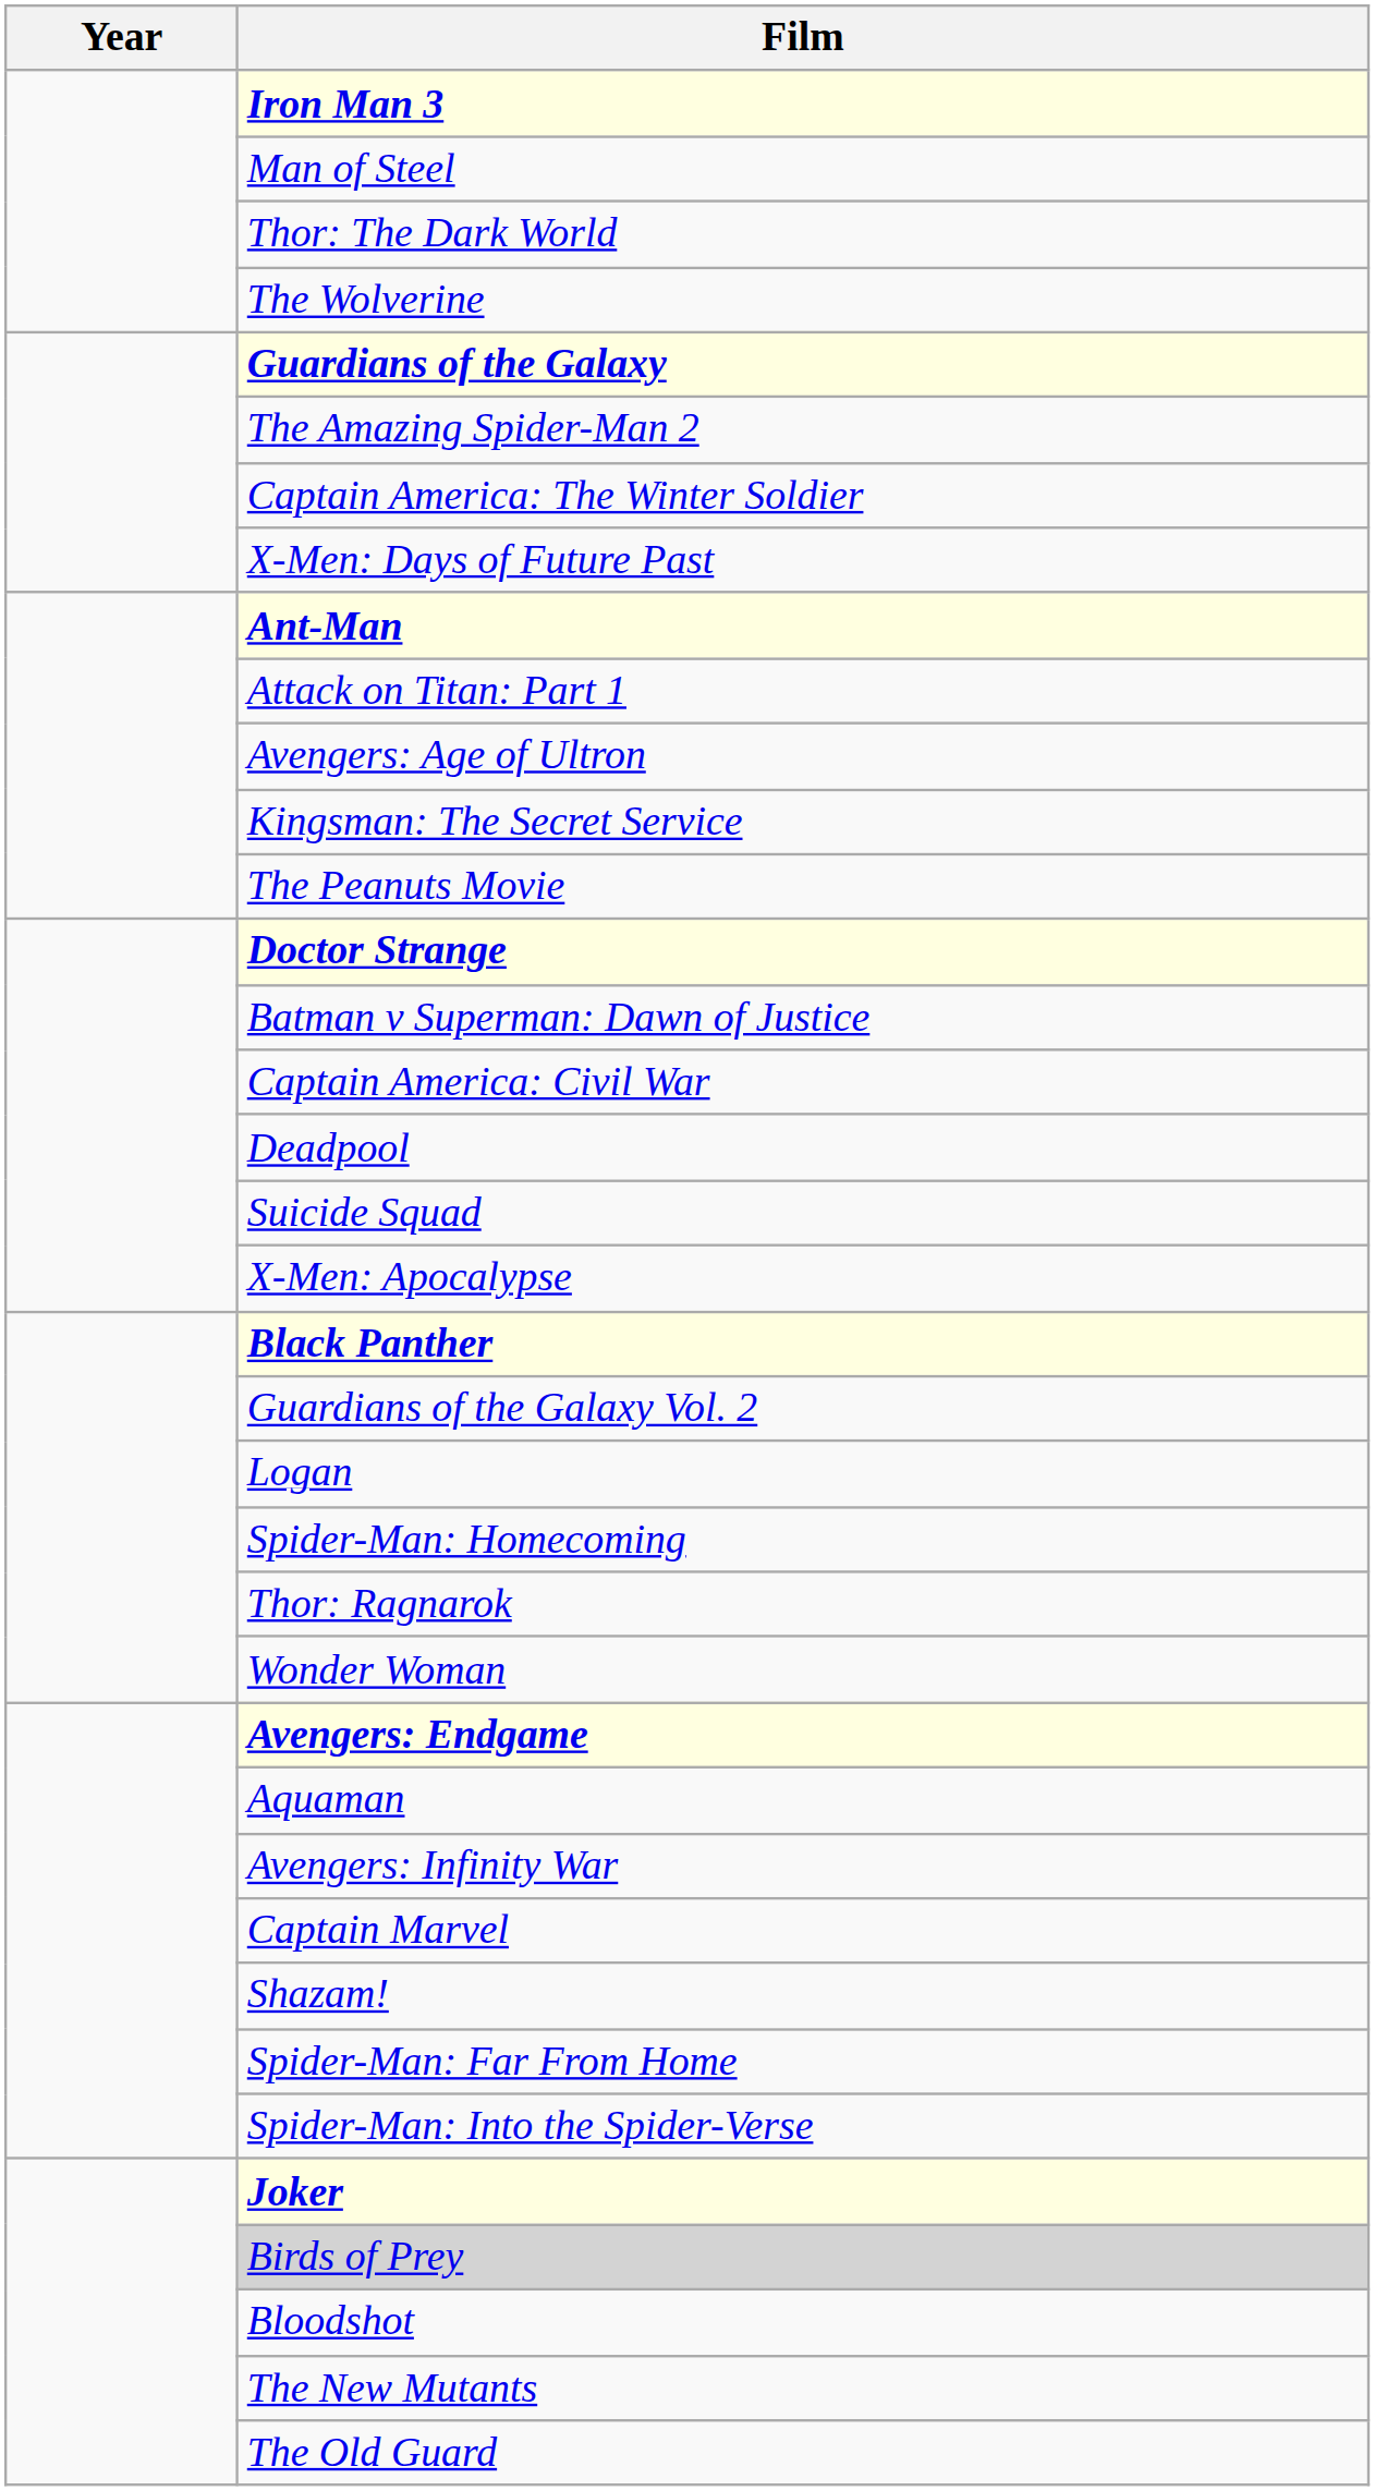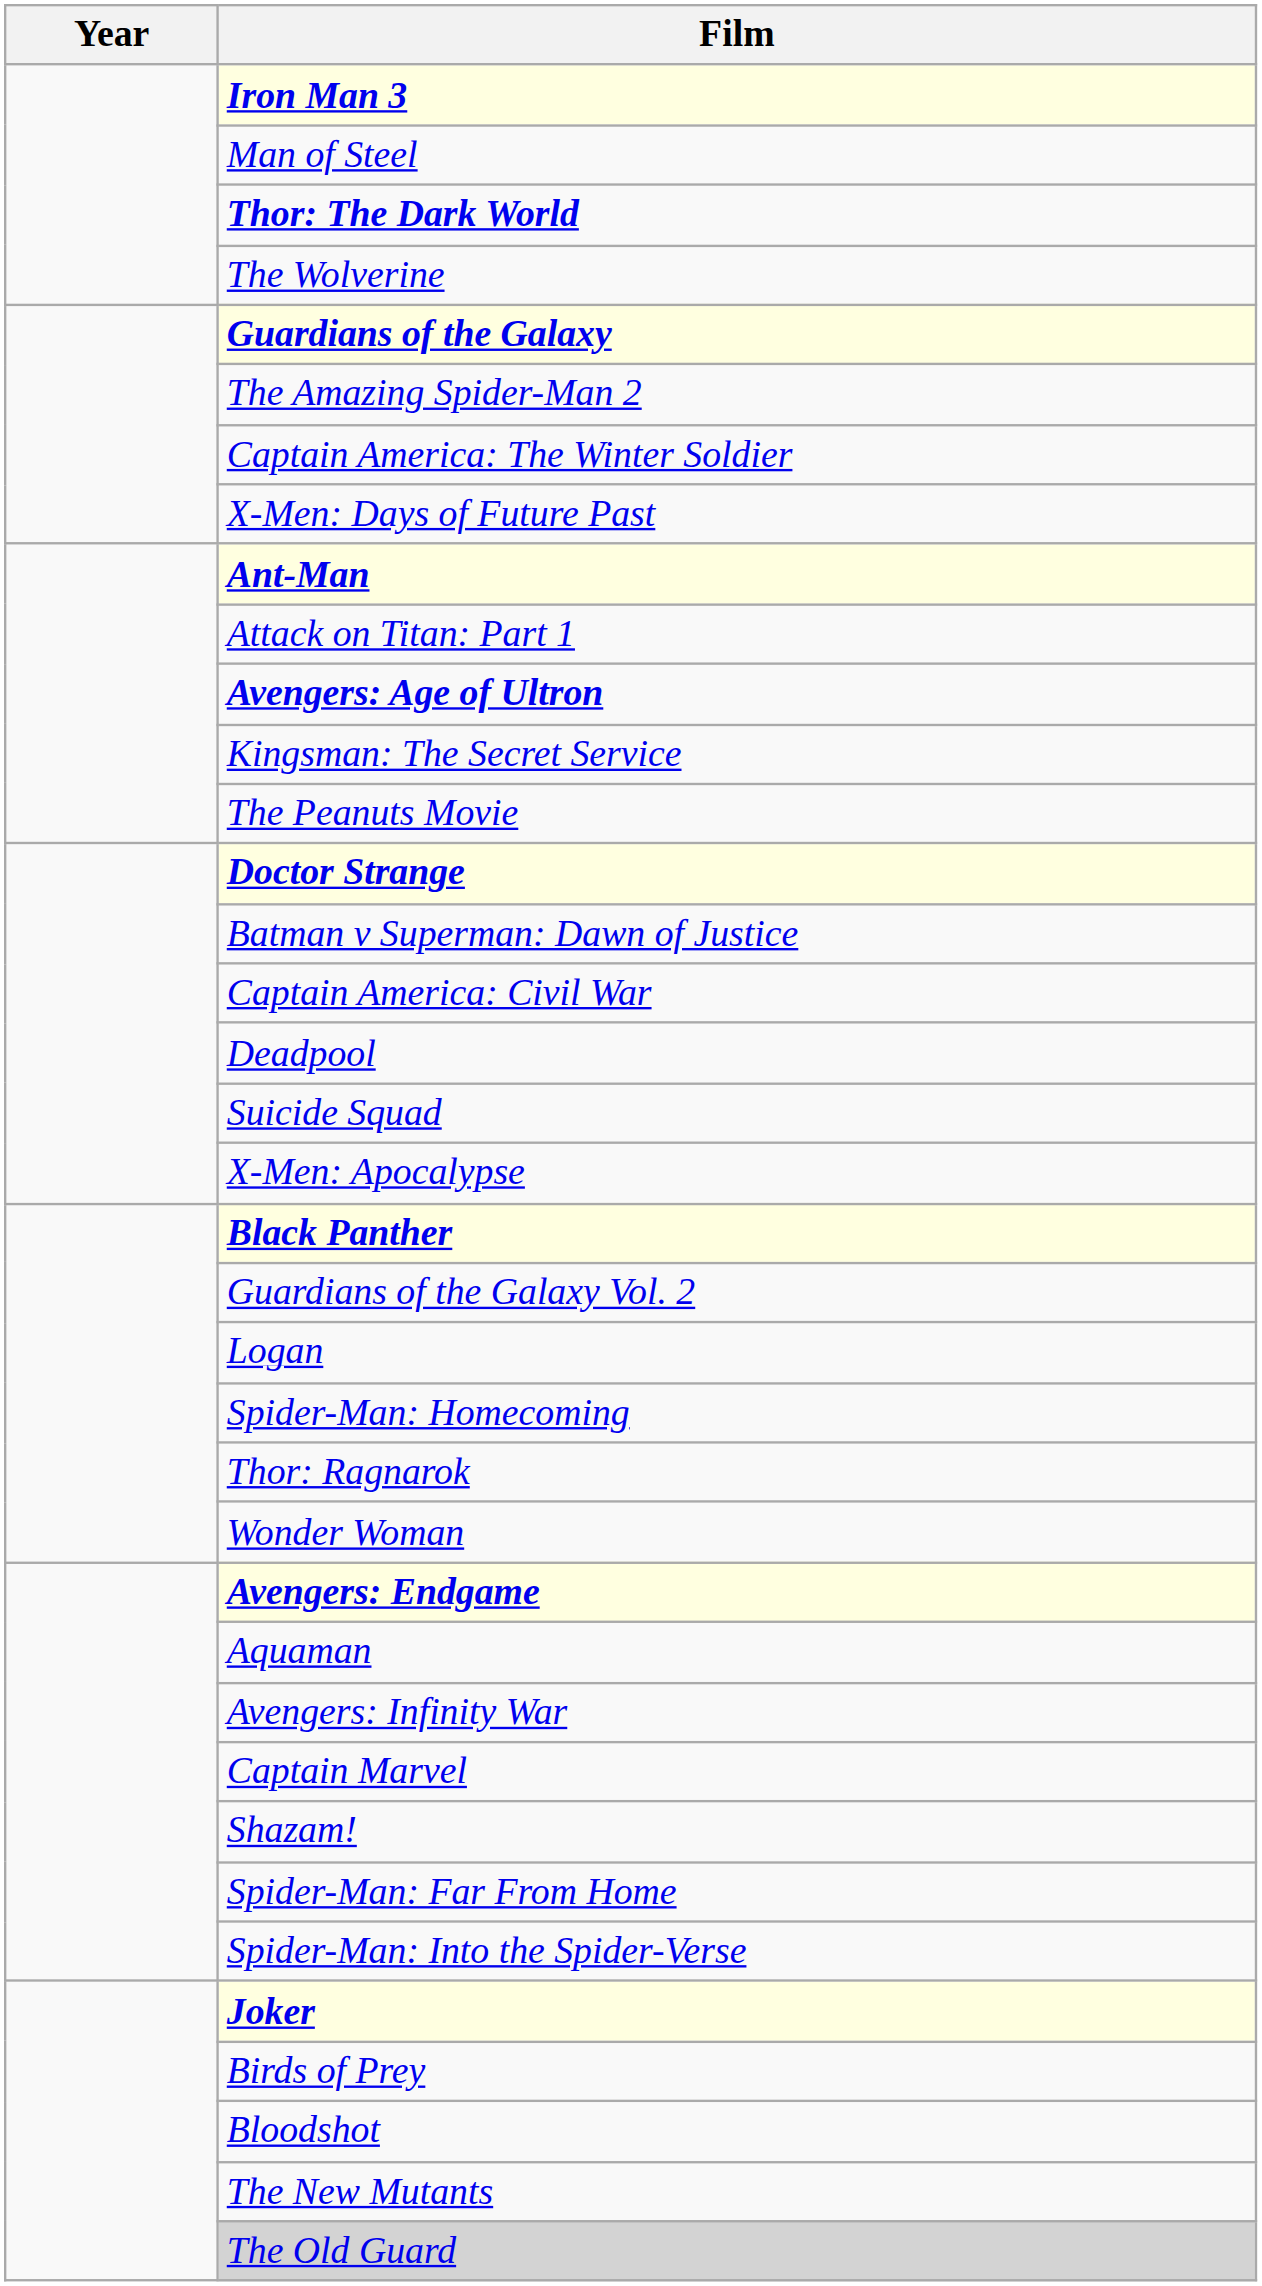Thor: The Dark World | Film: normal -> bold
Avengers: Age of Ultron | Film: normal -> bold
Birds of Prey | Film: lightgrey background -> no background
The Old Guard | Film: no background -> lightgrey background
